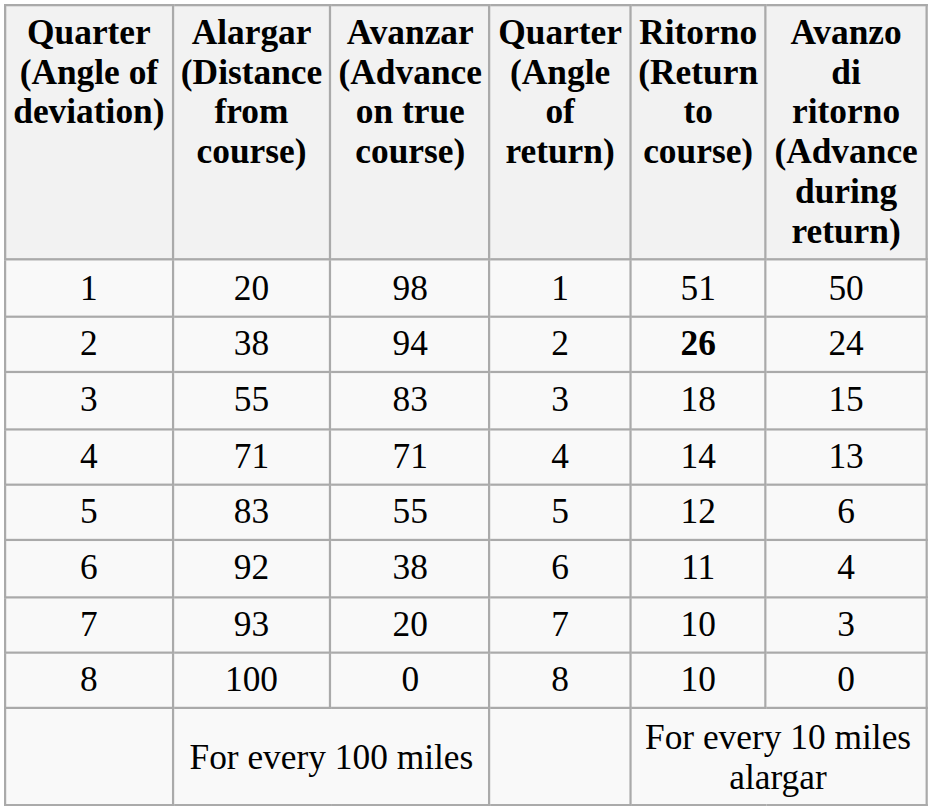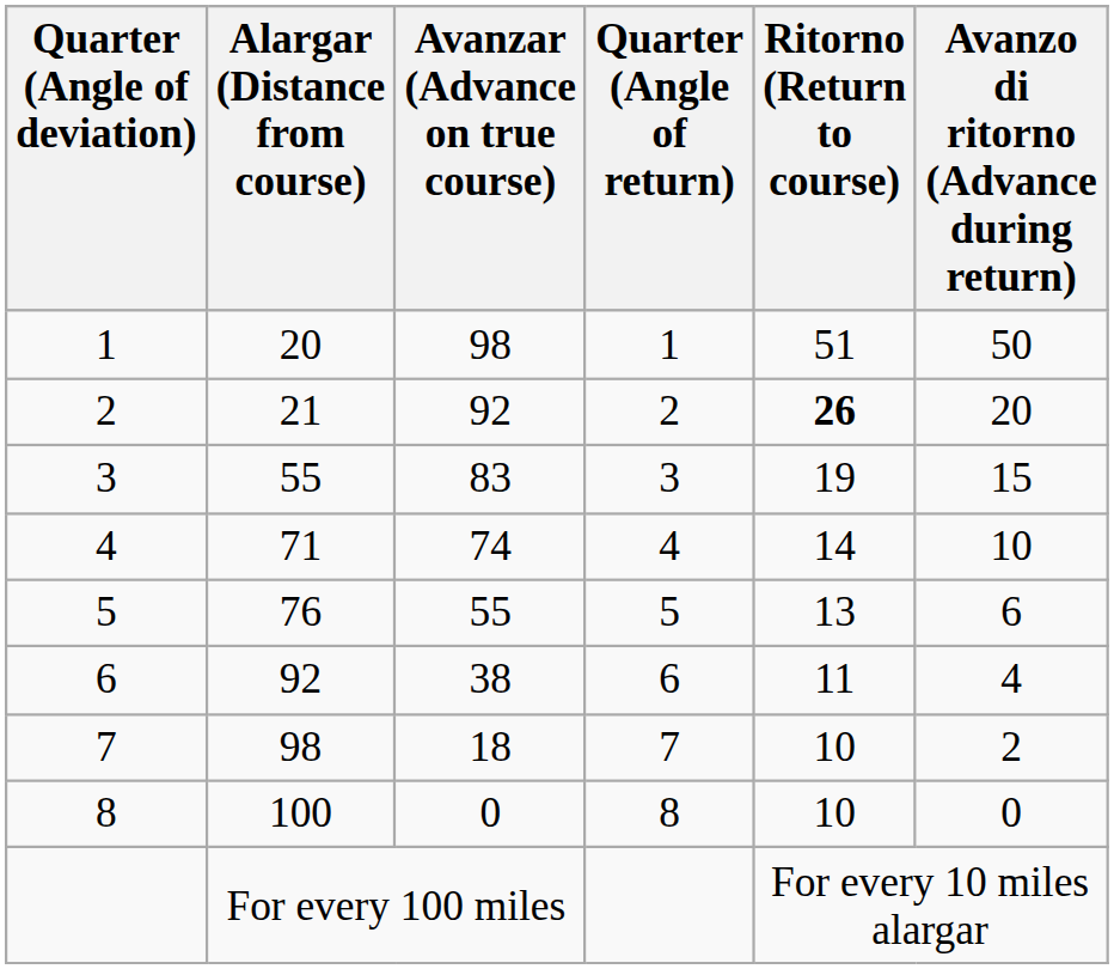row 3 | Alargar (Distance from course): 38 -> 21
row 3 | Avanzar (Advance on true course): 94 -> 92
row 3 | Avanzo di ritorno (Advance during return): 24 -> 20
row 4 | Ritorno (Return to course): 18 -> 19
row 5 | Avanzar (Advance on true course): 71 -> 74
row 5 | Avanzo di ritorno (Advance during return): 13 -> 10
row 6 | Alargar (Distance from course): 83 -> 76
row 6 | Ritorno (Return to course): 12 -> 13
row 8 | Alargar (Distance from course): 93 -> 98
row 8 | Avanzar (Advance on true course): 20 -> 18
row 8 | Avanzo di ritorno (Advance during return): 3 -> 2
